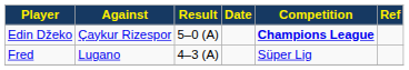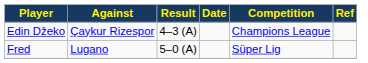Edin Džeko | Result: 5–0 (A) -> 4–3 (A)
Edin Džeko | Competition: bold -> normal
Fred | Result: 4–3 (A) -> 5–0 (A)
